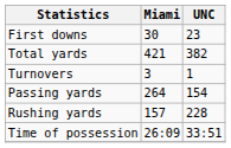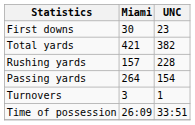rows swapped: Rushing yards <-> Turnovers
